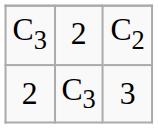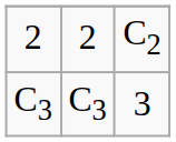row 1 | column 1: C3 -> 2
row 2 | column 1: 2 -> C3
